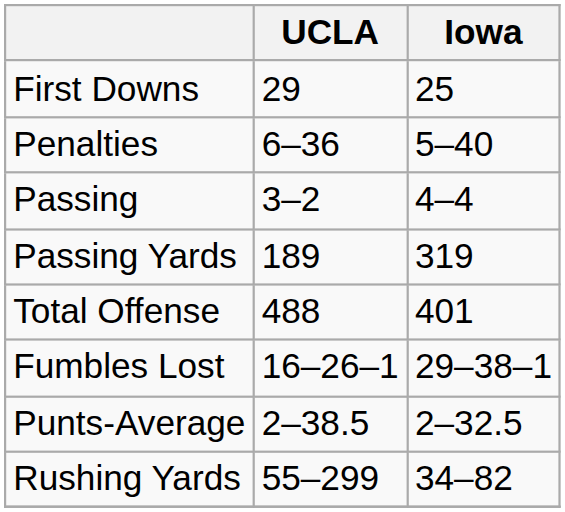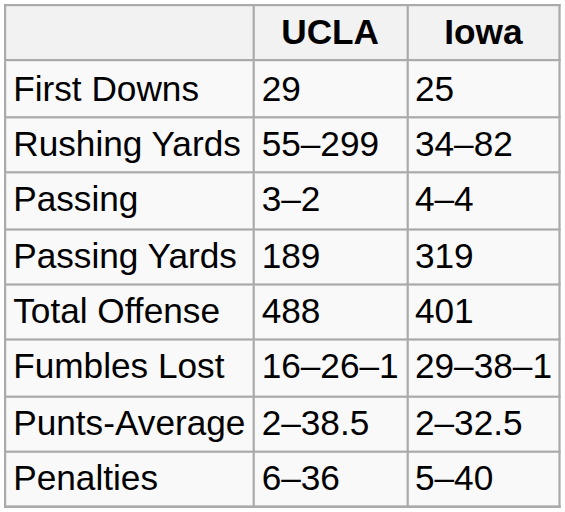rows swapped: Rushing Yards <-> Penalties
